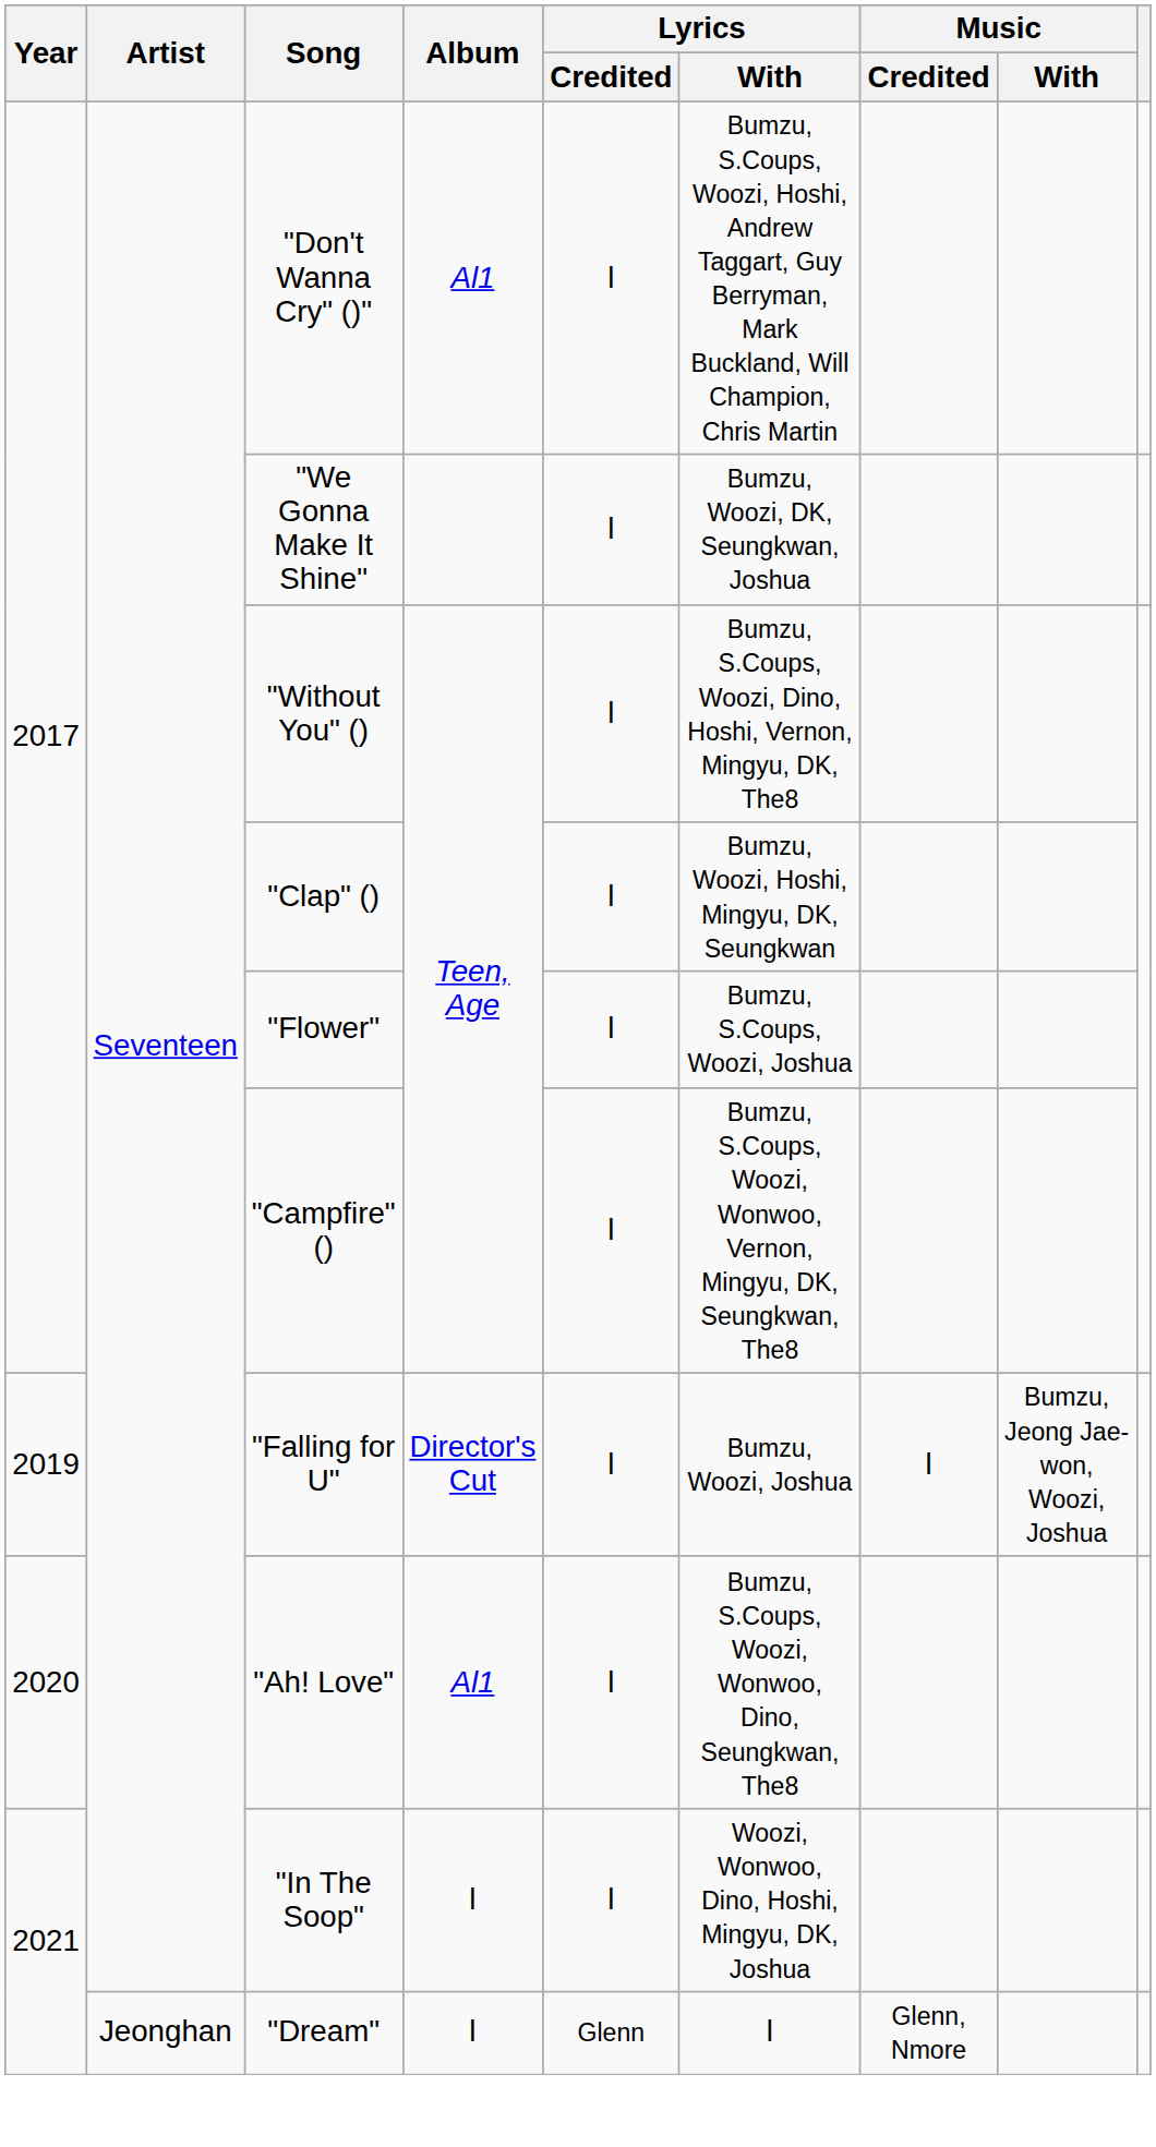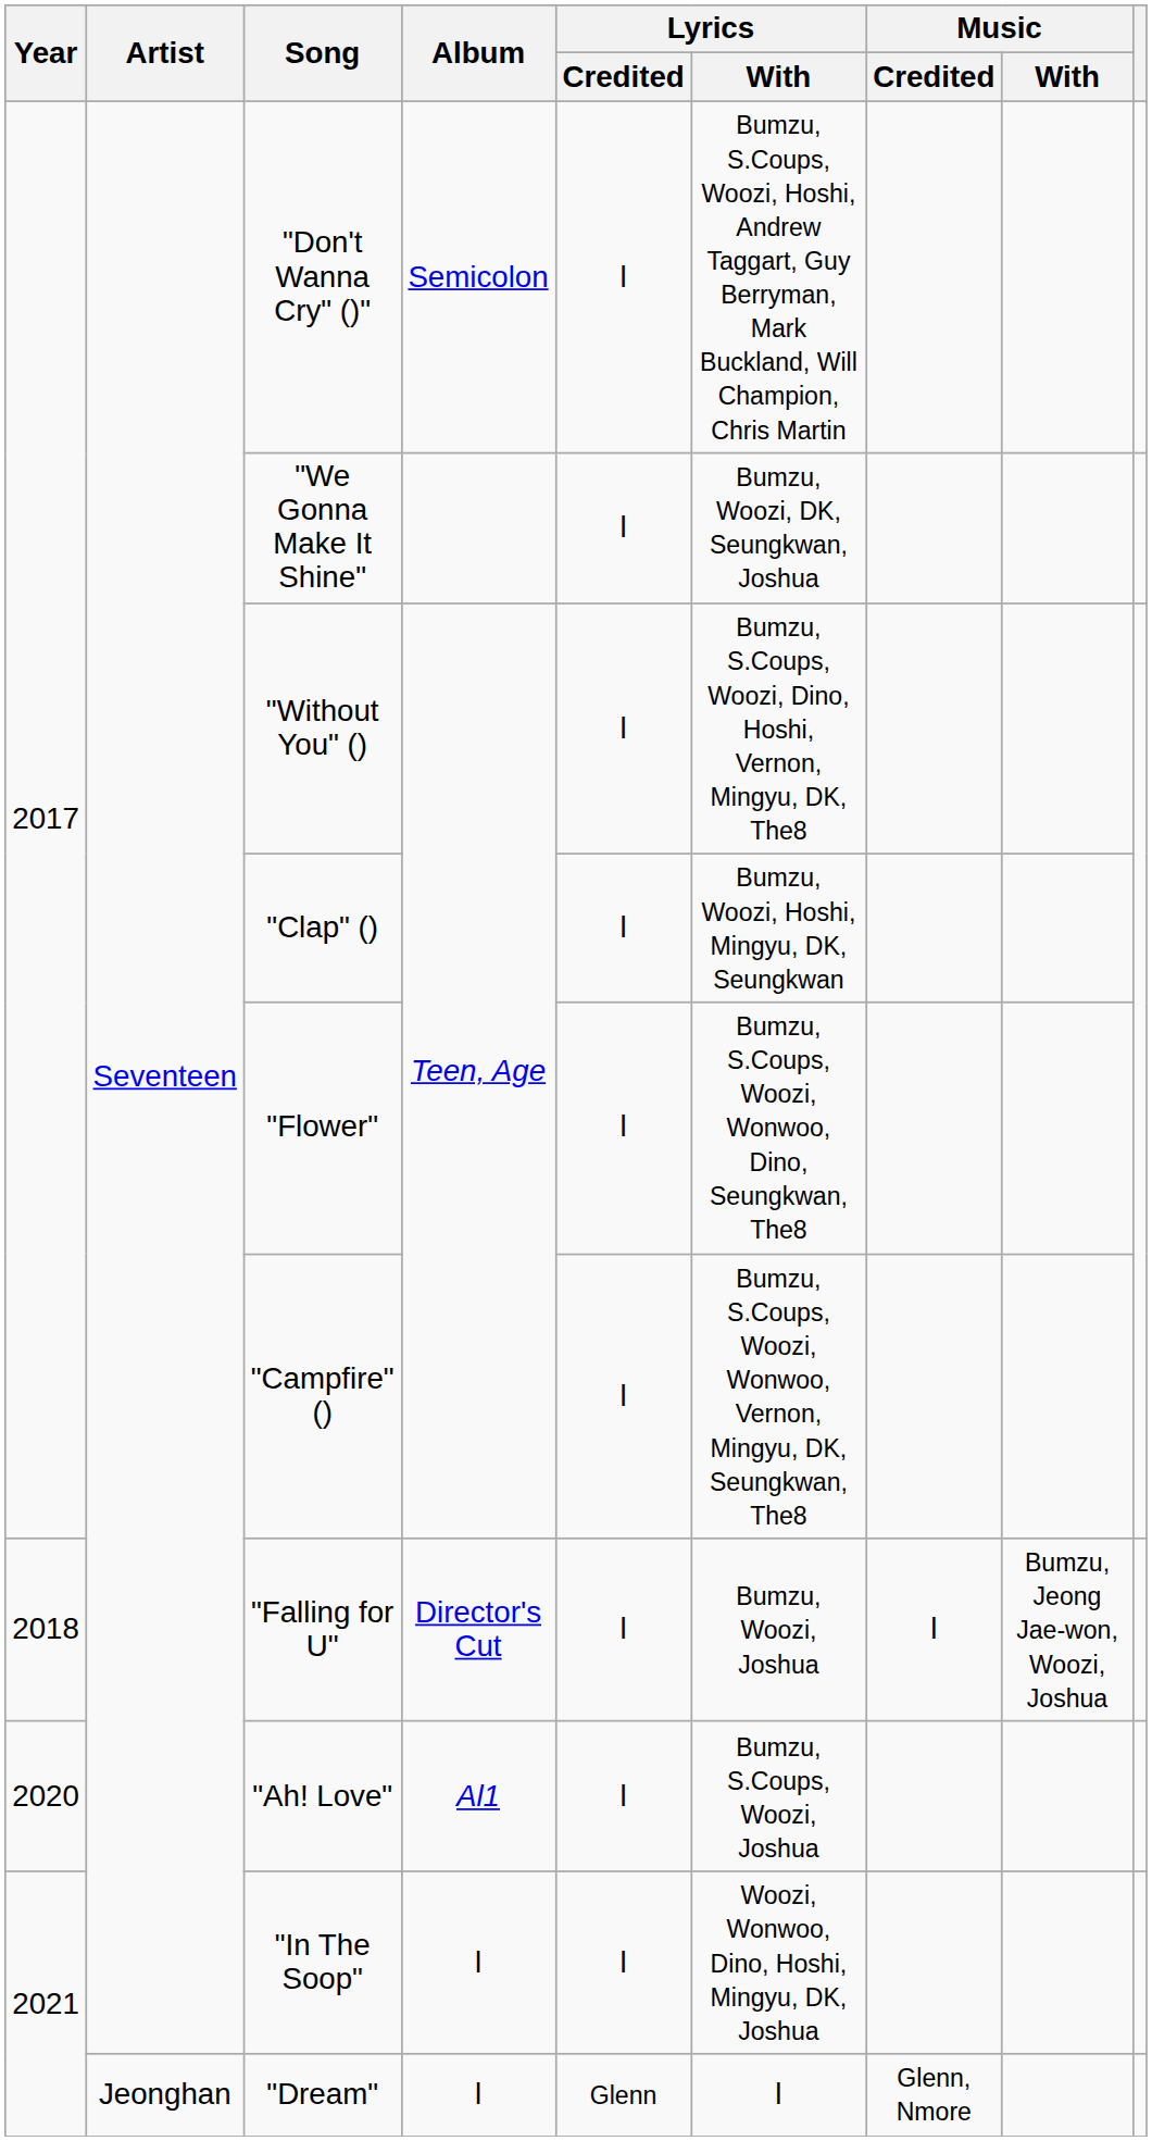"Don't Wanna Cry" ()" | Album: Al1 -> Semicolon
"Flower" | Lyrics / With: Bumzu, S.Coups, Woozi, Joshua -> Bumzu, S.Coups, Woozi, Wonwoo, Dino, Seungkwan, The8
"Falling for U" | Year: 2019 -> 2018
"Ah! Love" | Lyrics / With: Bumzu, S.Coups, Woozi, Wonwoo, Dino, Seungkwan, The8 -> Bumzu, S.Coups, Woozi, Joshua
